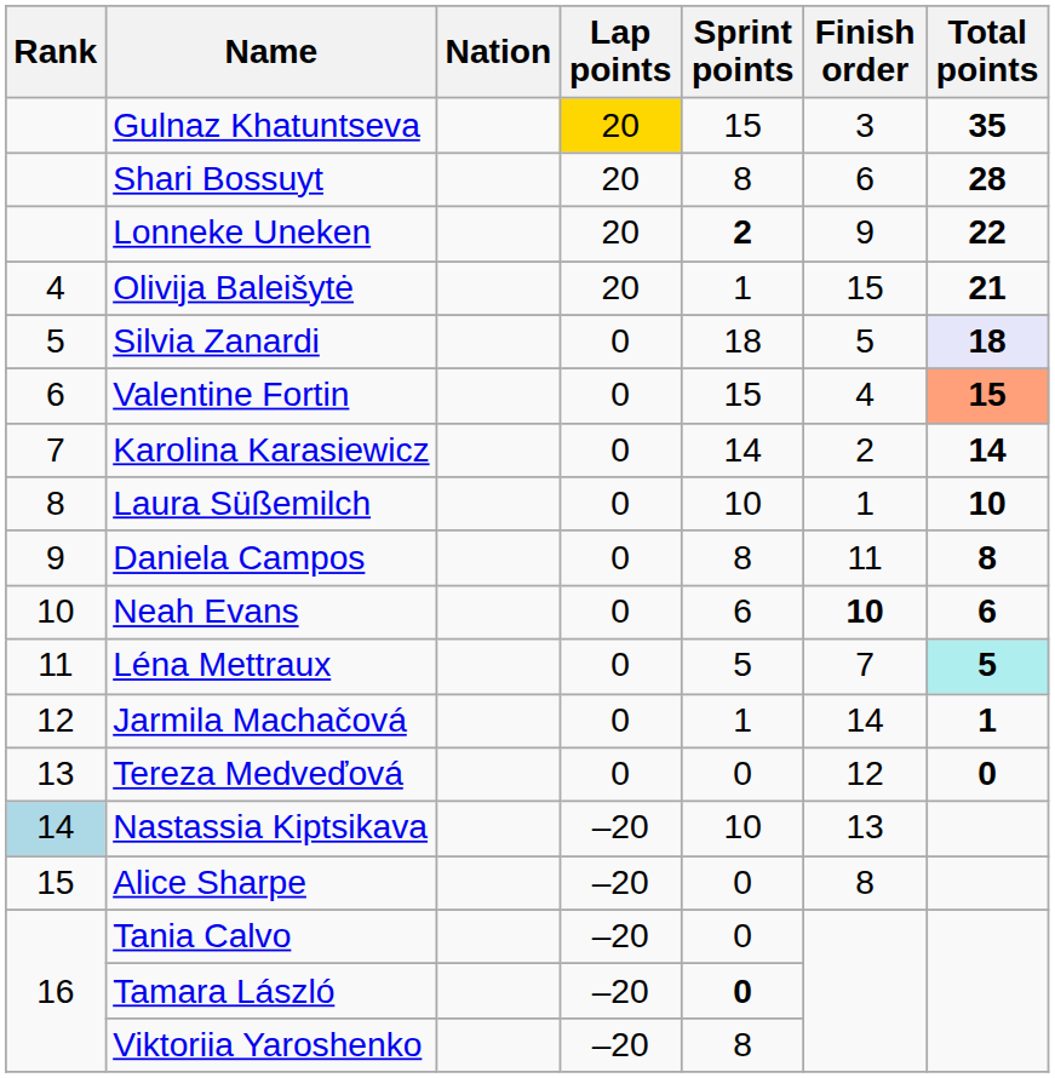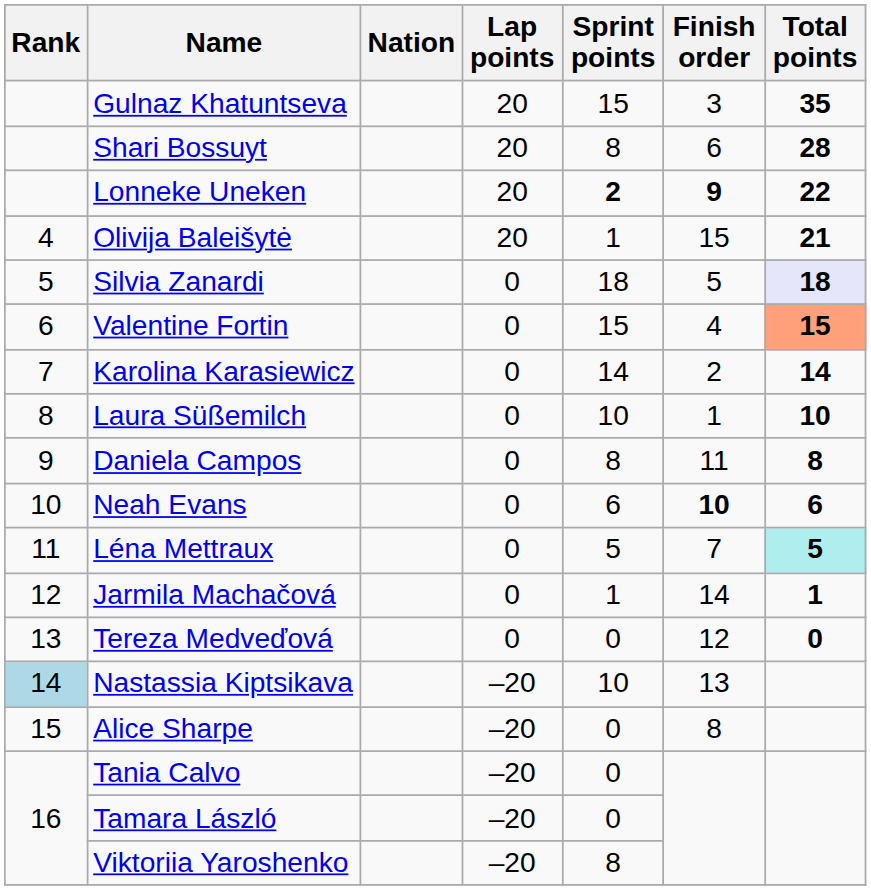Gulnaz Khatuntseva | Lap points: gold background -> no background
Lonneke Uneken | Finish order: normal -> bold
Tamara László | Sprint points: bold -> normal
